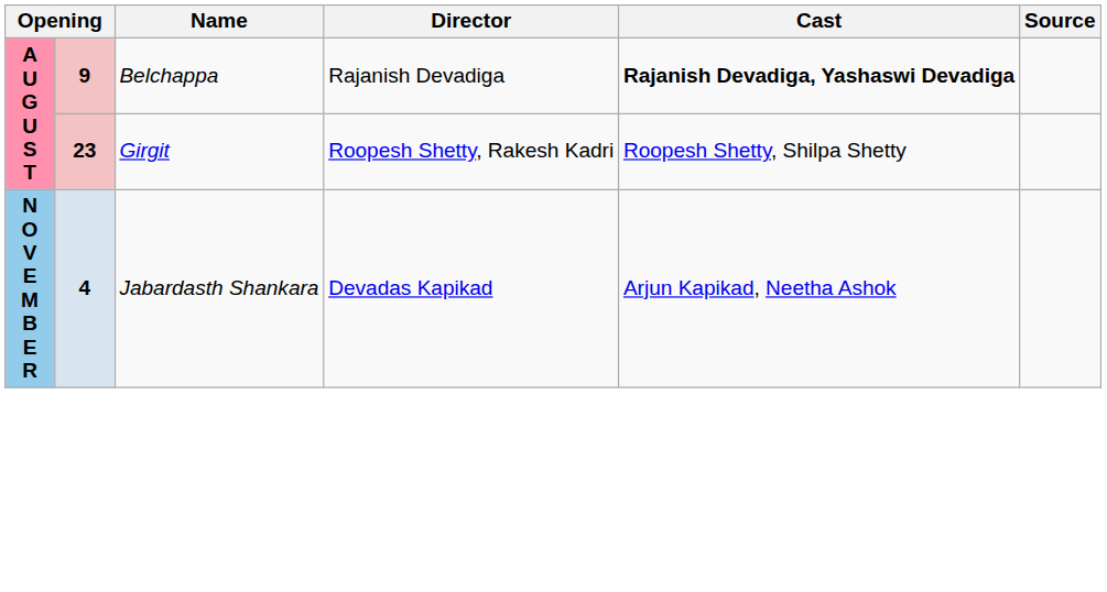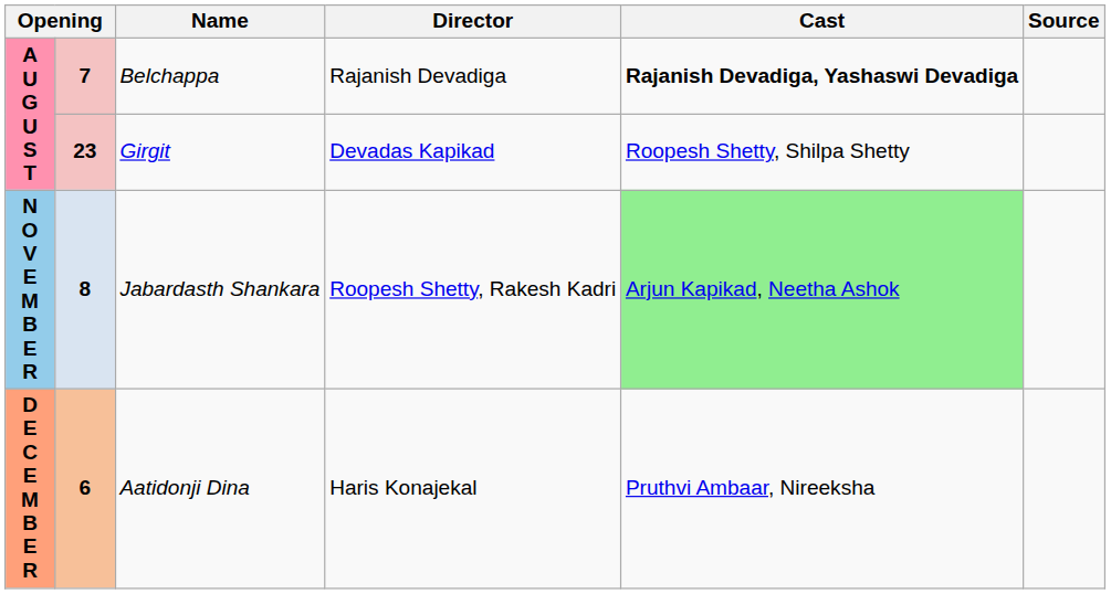Belchappa | column 2: 9 -> 7
Girgit | Director: Roopesh Shetty, Rakesh Kadri -> Devadas Kapikad
Jabardasth Shankara | column 2: 4 -> 8
Jabardasth Shankara | Director: Devadas Kapikad -> Roopesh Shetty, Rakesh Kadri
Jabardasth Shankara | Cast: no background -> lightgreen background
+ row: D E C E M B E R | 6 | Aatidonji Dina | Haris Konajekal | Pruthvi Ambaar, Nireeksha
